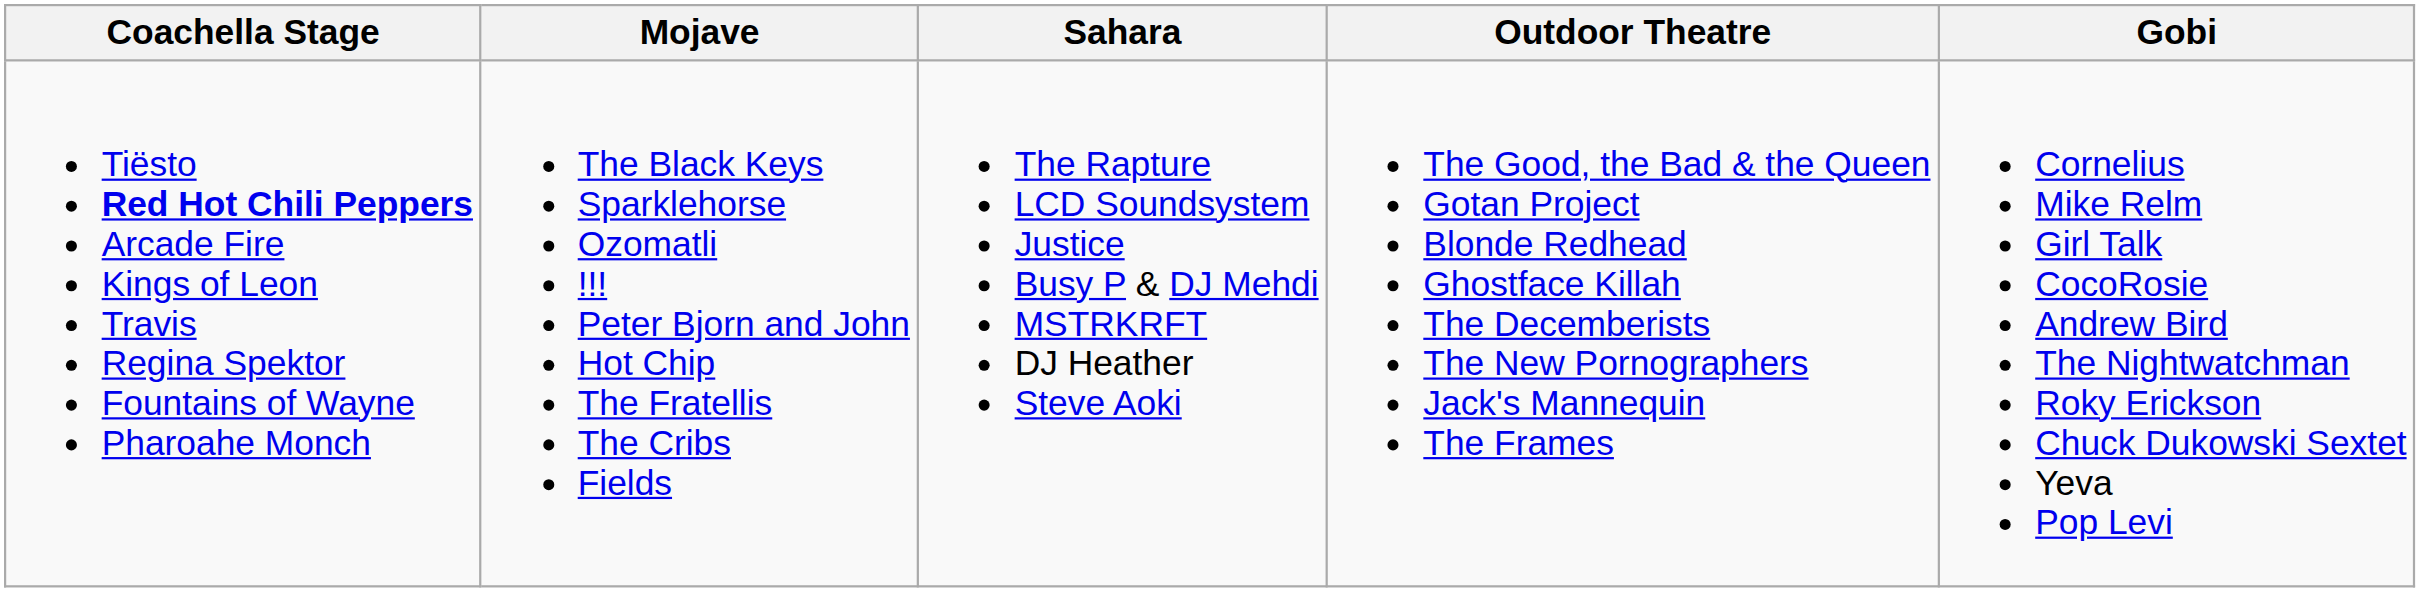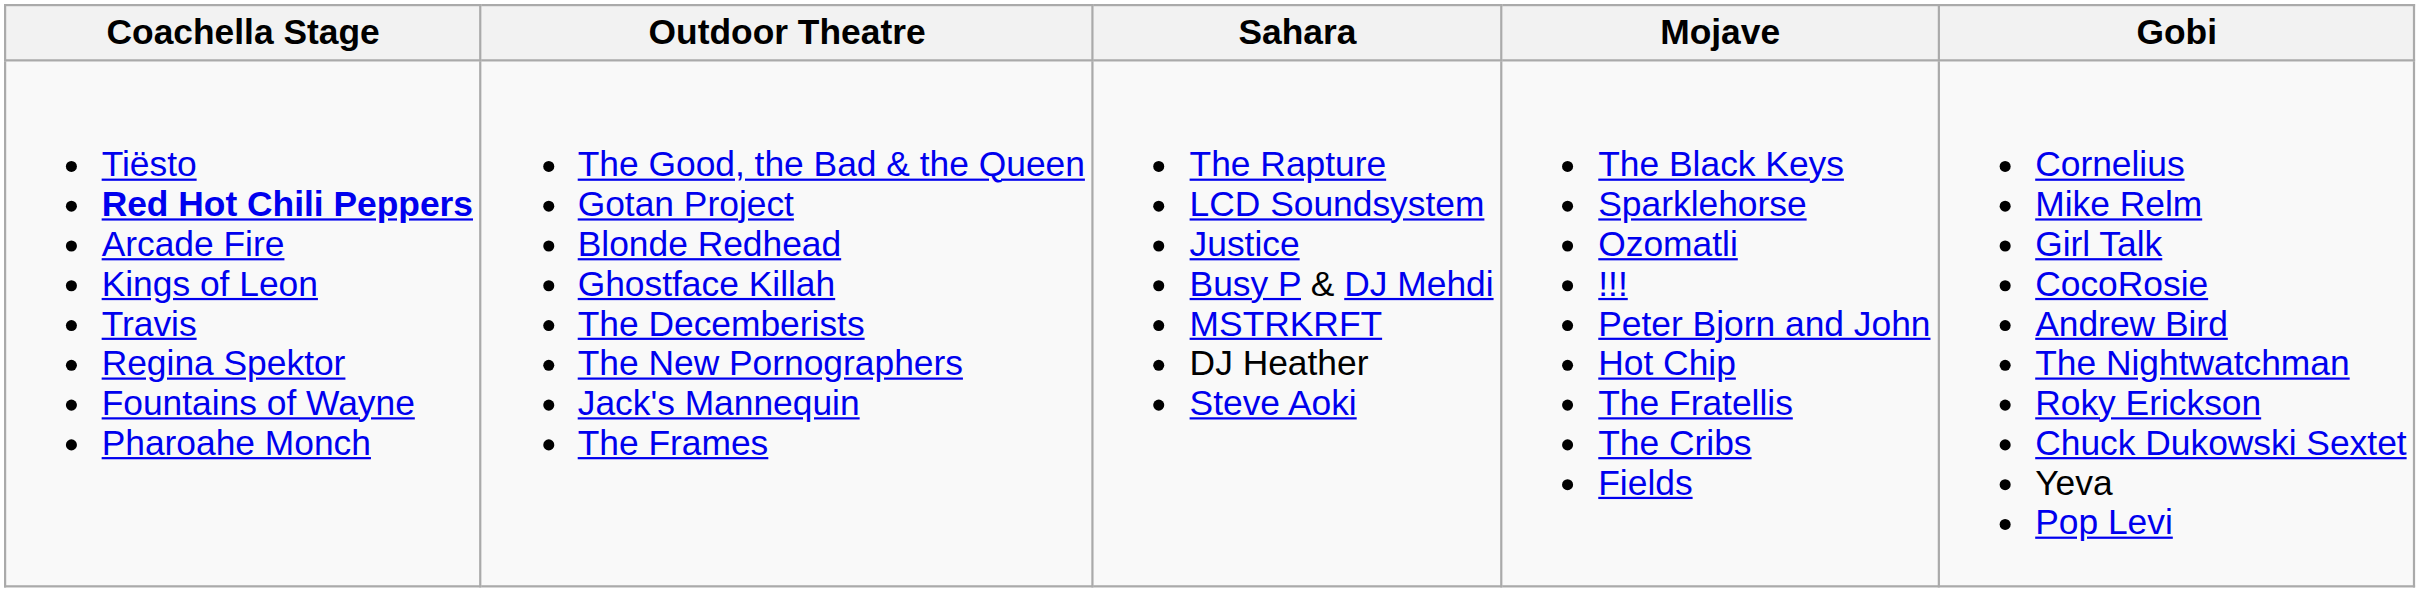columns swapped: Outdoor Theatre <-> Mojave
